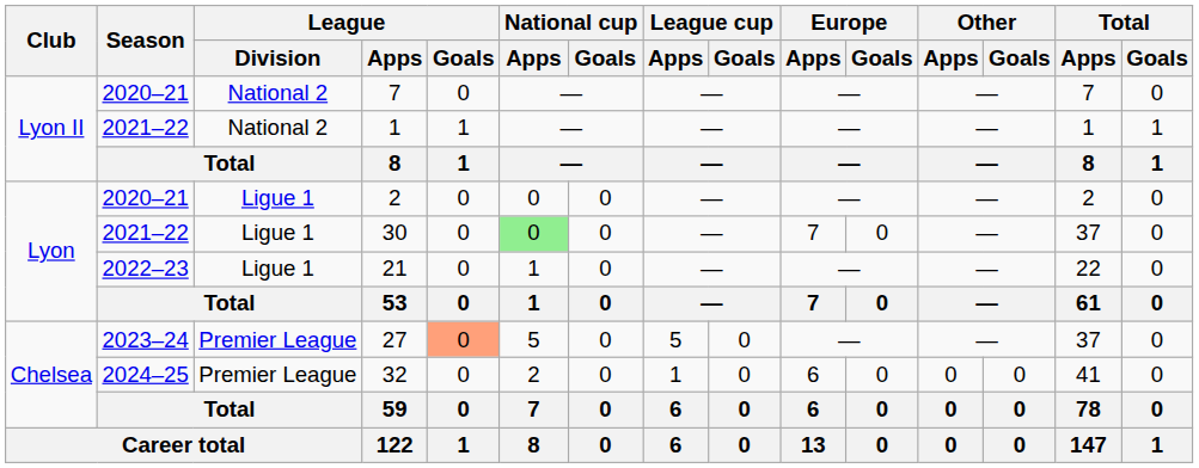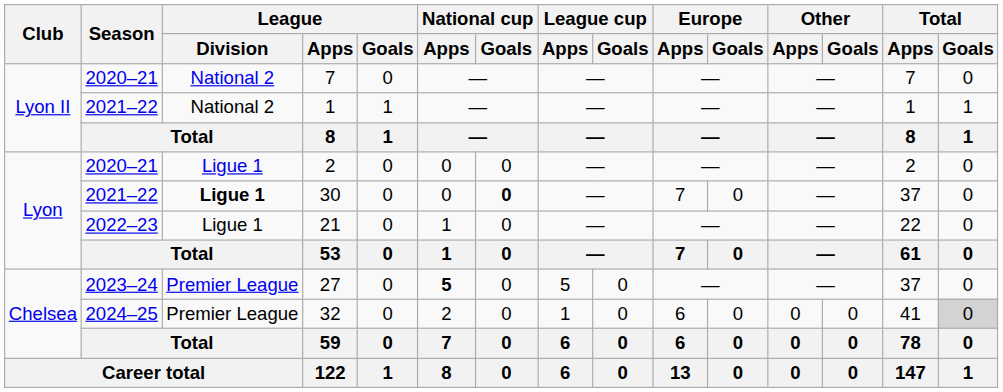30 | League / Division: normal -> bold
30 | National cup / Apps: lightgreen background -> no background
30 | National cup / Goals: normal -> bold
27 | League / Goals: lightsalmon background -> no background
27 | National cup / Apps: normal -> bold
32 | Total / Goals: no background -> lightgrey background
